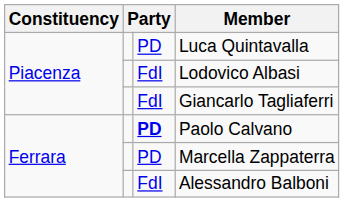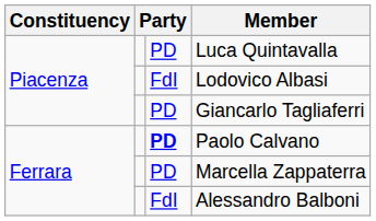Giancarlo Tagliaferri | column 3: FdI -> PD
